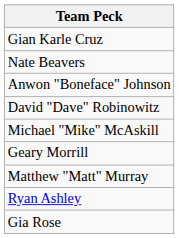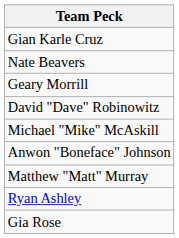row 4 | column 1: Anwon "Boneface" Johnson -> Geary Morrill
row 7 | column 1: Geary Morrill -> Anwon "Boneface" Johnson
